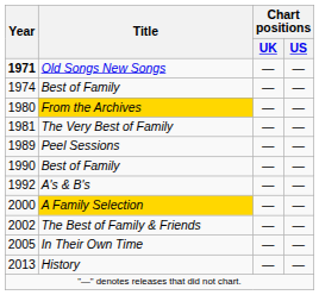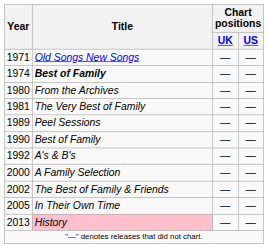Old Songs New Songs | Year: bold -> normal
1974 / Best of Family | Title: normal -> bold
From the Archives | Title: gold background -> no background
A Family Selection | Title: gold background -> no background
History | Title: no background -> pink background
